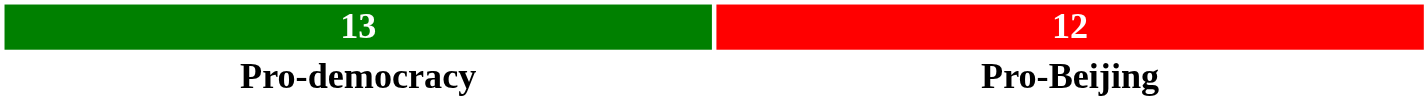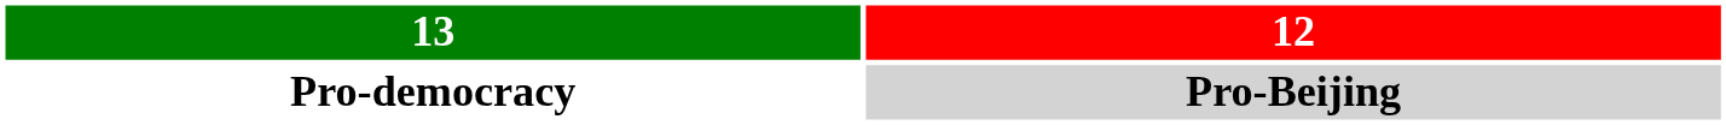Pro-democracy | 12: no background -> lightgrey background
